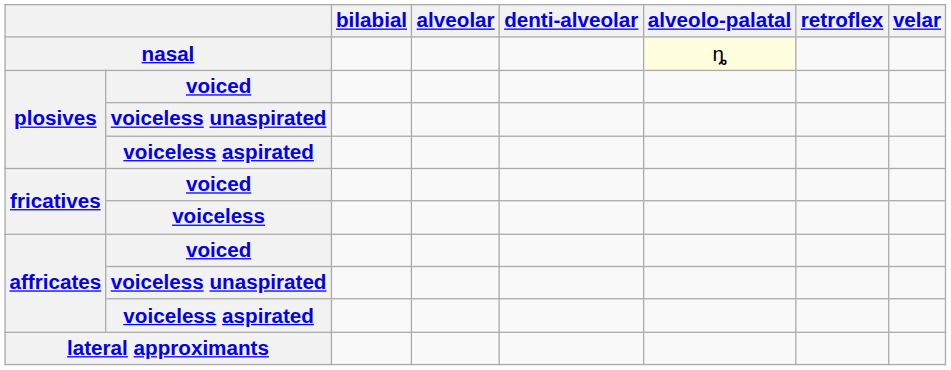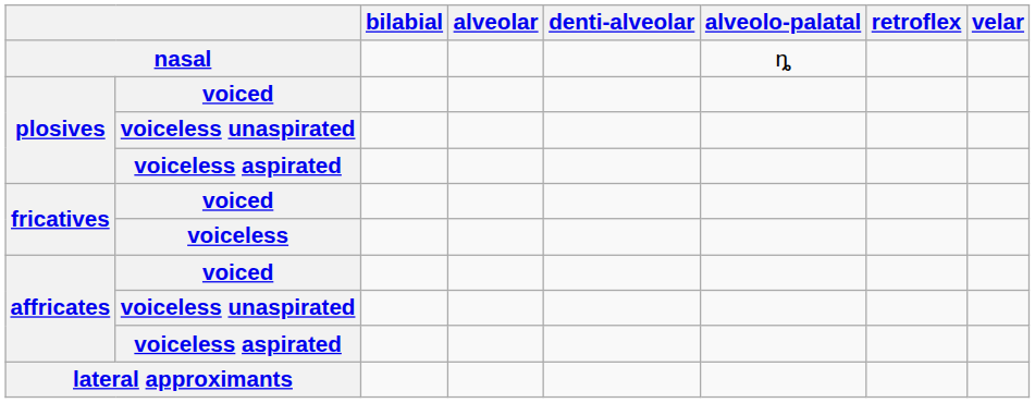nasal | alveolo-palatal: lightyellow background -> no background
